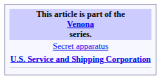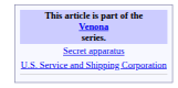row 3 | column 1: bold -> normal
